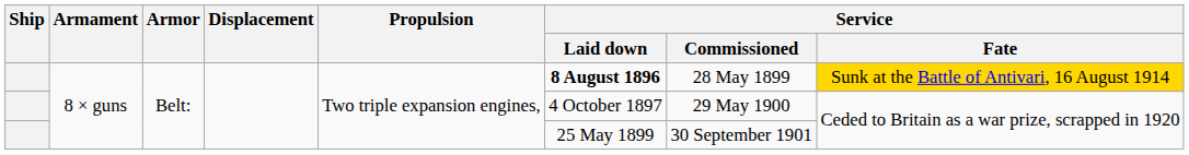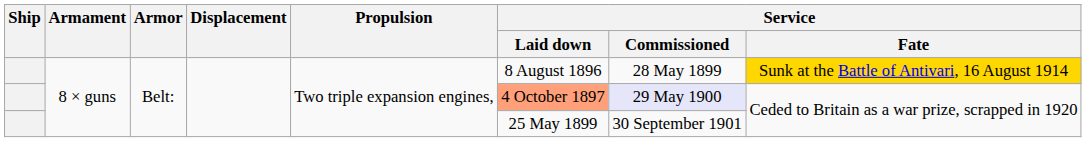row 3 | Service / Laid down: bold -> normal
row 4 | Service / Laid down: no background -> lightsalmon background
row 4 | Service / Commissioned: no background -> lavender background
